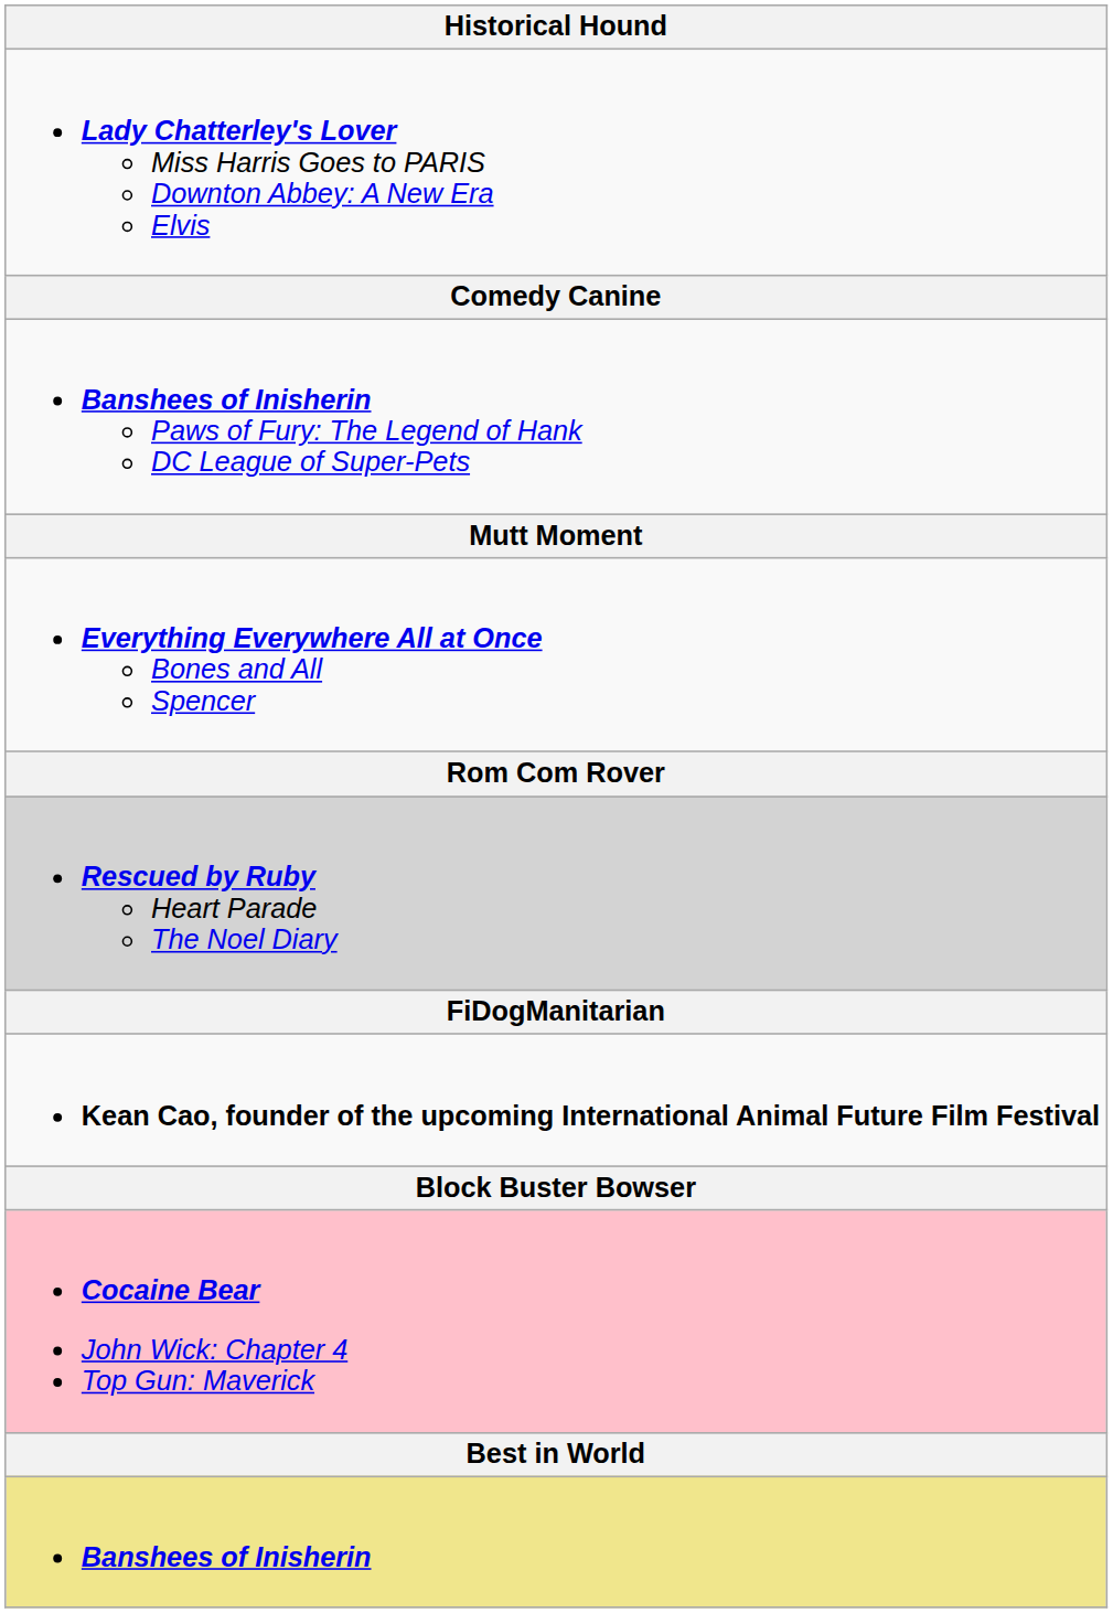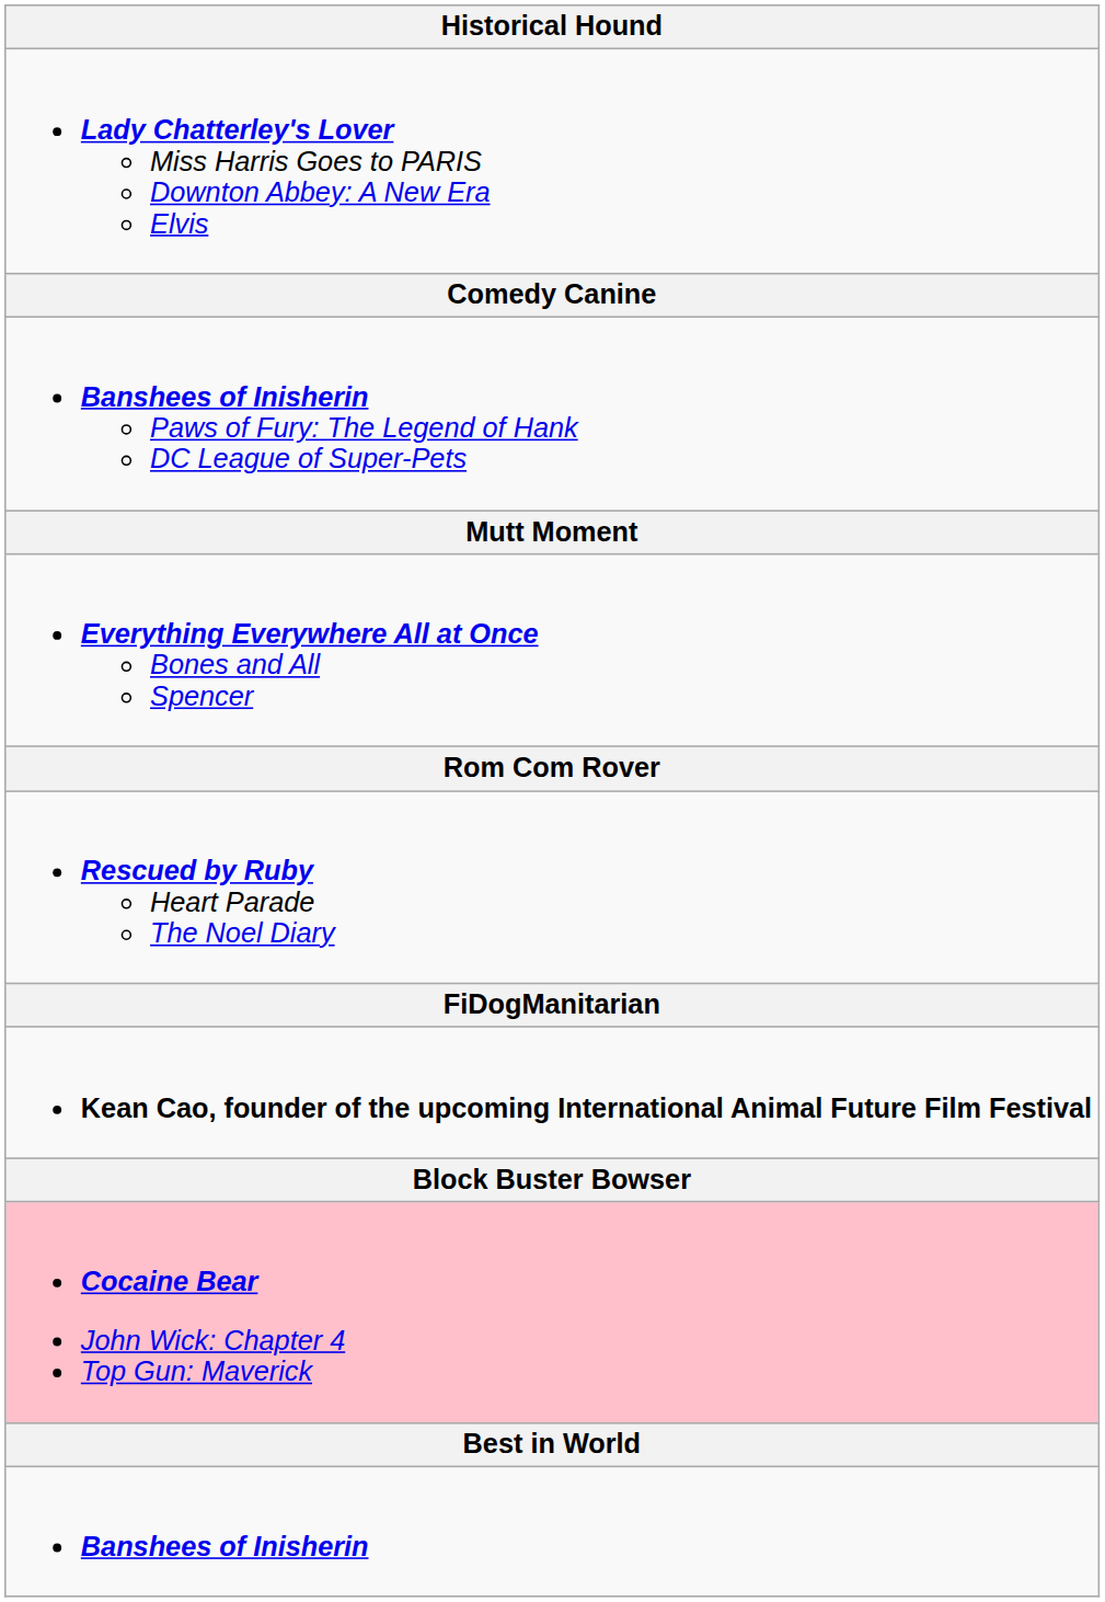row 8 | column 1: lightgrey background -> no background
row 14 | column 1: khaki background -> no background
